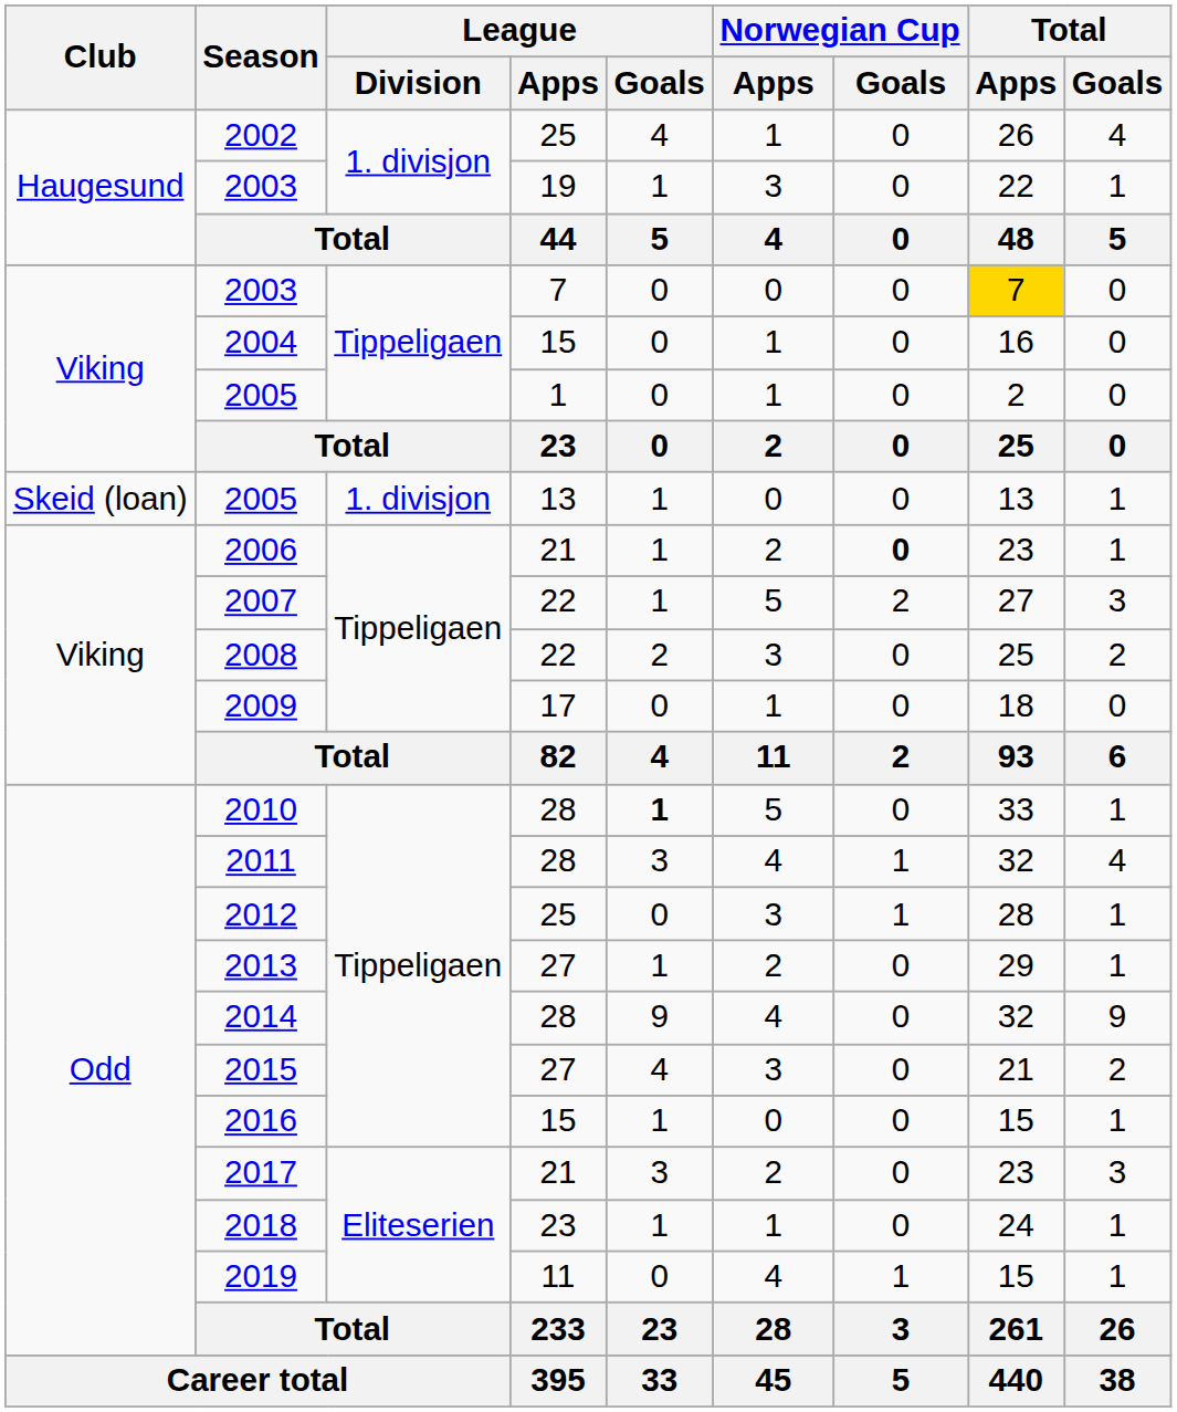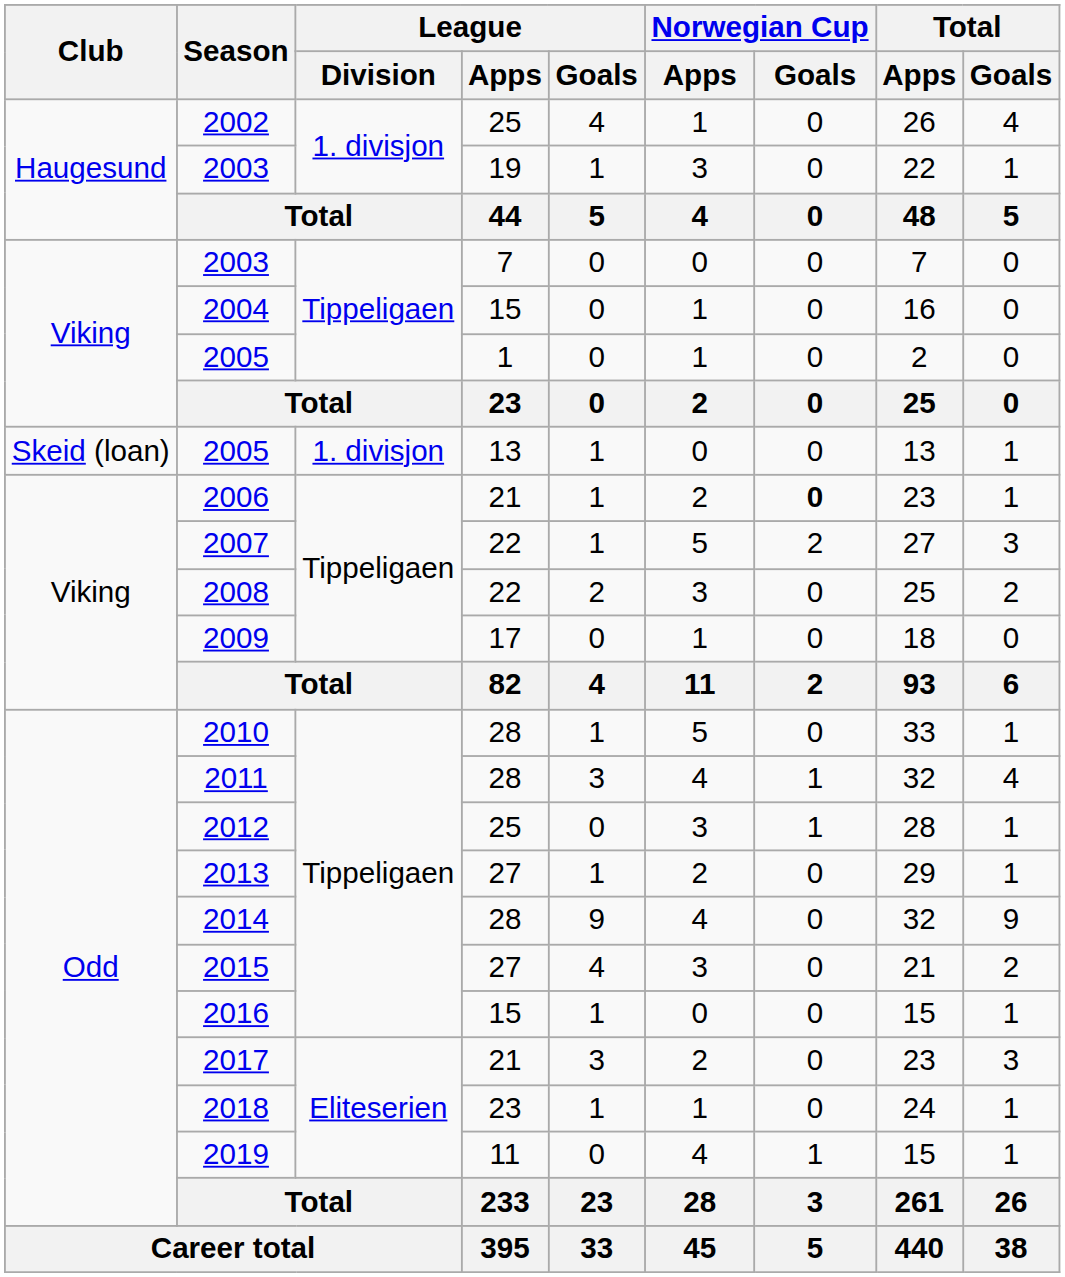2003 / 7 | Total / Apps: gold background -> no background
2010 | League / Goals: bold -> normal
